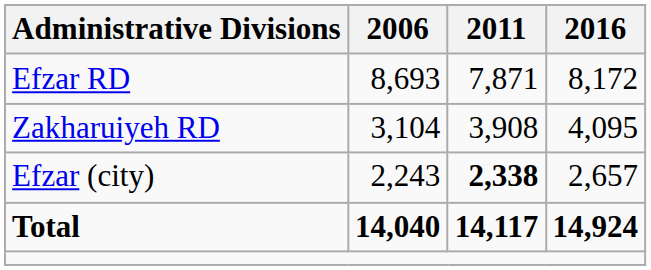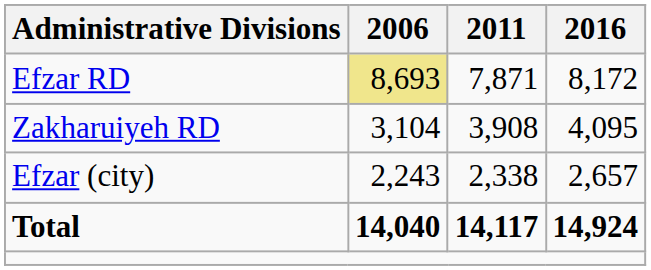Efzar RD | 2006: no background -> khaki background
Efzar (city) | 2011: bold -> normal
